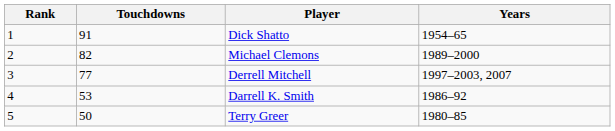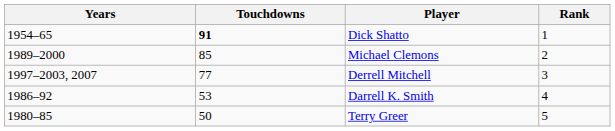columns swapped: Rank <-> Years
Dick Shatto | Touchdowns: normal -> bold
Michael Clemons | Touchdowns: 82 -> 85
